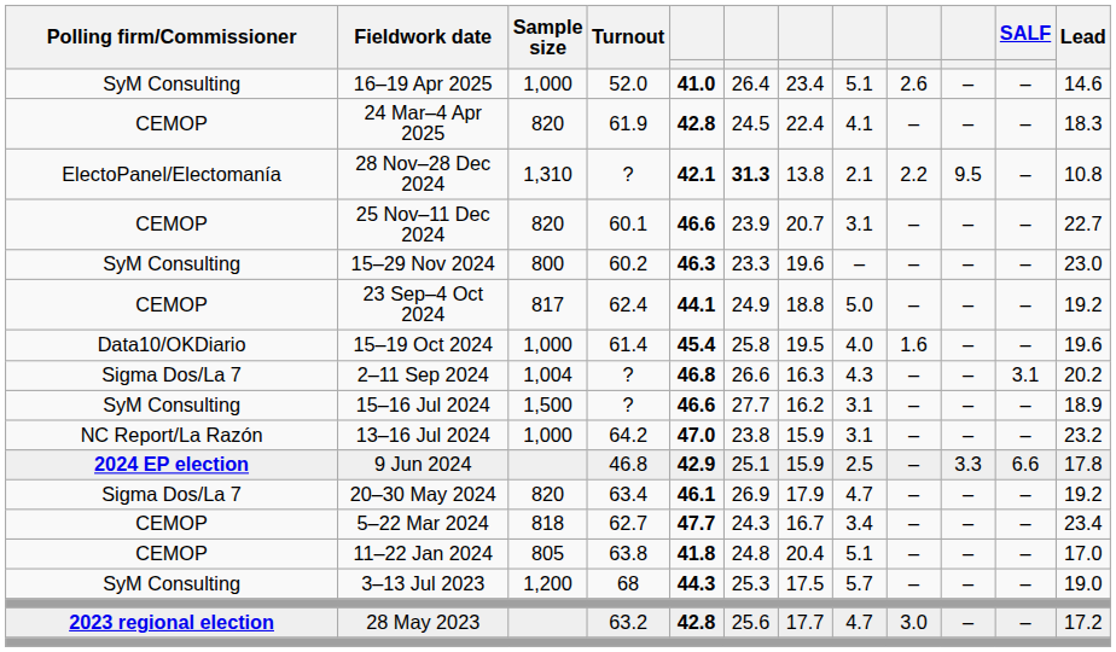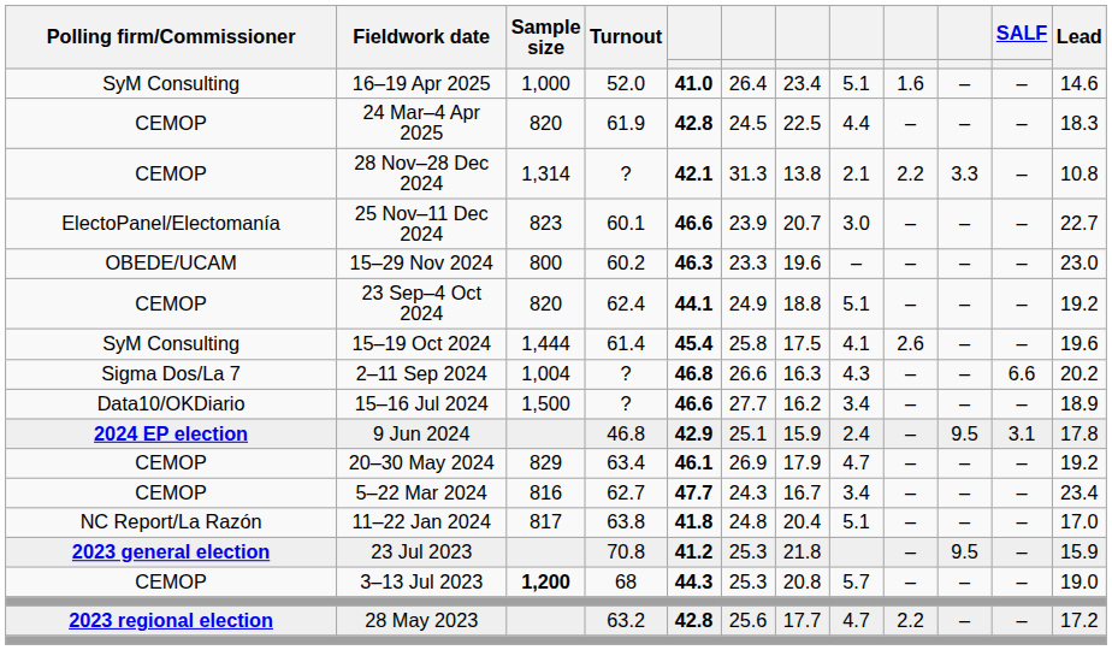16–19 Apr 2025 | column 9: 2.6 -> 1.6
24 Mar–4 Apr 2025 | column 7: 22.4 -> 22.5
24 Mar–4 Apr 2025 | column 8: 4.1 -> 4.4
28 Nov–28 Dec 2024 | Polling firm/Commissioner: ElectoPanel/Electomanía -> CEMOP
28 Nov–28 Dec 2024 | Sample size: 1,310 -> 1,314
28 Nov–28 Dec 2024 | column 6: bold -> normal
28 Nov–28 Dec 2024 | column 10: 9.5 -> 3.3
25 Nov–11 Dec 2024 | Polling firm/Commissioner: CEMOP -> ElectoPanel/Electomanía
25 Nov–11 Dec 2024 | Sample size: 820 -> 823
25 Nov–11 Dec 2024 | column 8: 3.1 -> 3.0
15–29 Nov 2024 | Polling firm/Commissioner: SyM Consulting -> OBEDE/UCAM
23 Sep–4 Oct 2024 | Sample size: 817 -> 820
23 Sep–4 Oct 2024 | column 8: 5.0 -> 5.1
15–19 Oct 2024 | Polling firm/Commissioner: Data10/OKDiario -> SyM Consulting
15–19 Oct 2024 | Sample size: 1,000 -> 1,444
15–19 Oct 2024 | column 7: 19.5 -> 17.5
15–19 Oct 2024 | column 8: 4.0 -> 4.1
15–19 Oct 2024 | column 9: 1.6 -> 2.6
2–11 Sep 2024 | SALF: 3.1 -> 6.6
15–16 Jul 2024 | Polling firm/Commissioner: SyM Consulting -> Data10/OKDiario
15–16 Jul 2024 | column 8: 3.1 -> 3.4
- row: NC Report/La Razón | 13–16 Jul 2024 | 1,000 | 64.2 | 47.0 | 23.8 | 15.9 | 3.1 | – | – | – | 23.2
9 Jun 2024 | column 8: 2.5 -> 2.4
9 Jun 2024 | column 10: 3.3 -> 9.5
9 Jun 2024 | SALF: 6.6 -> 3.1
20–30 May 2024 | Polling firm/Commissioner: Sigma Dos/La 7 -> CEMOP
20–30 May 2024 | Sample size: 820 -> 829
5–22 Mar 2024 | Sample size: 818 -> 816
11–22 Jan 2024 | Polling firm/Commissioner: CEMOP -> NC Report/La Razón
11–22 Jan 2024 | Sample size: 805 -> 817
+ row: 2023 general election | 23 Jul 2023 | 70.8 | 41.2 | 25.3 | 21.8 | – | 9.5 | – | 15.9
3–13 Jul 2023 | Polling firm/Commissioner: SyM Consulting -> CEMOP
3–13 Jul 2023 | Sample size: normal -> bold
3–13 Jul 2023 | column 7: 17.5 -> 20.8
28 May 2023 | column 9: 3.0 -> 2.2
